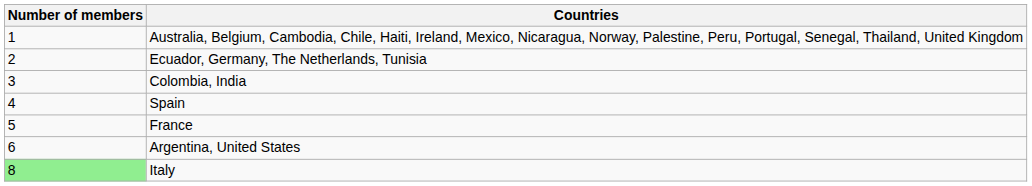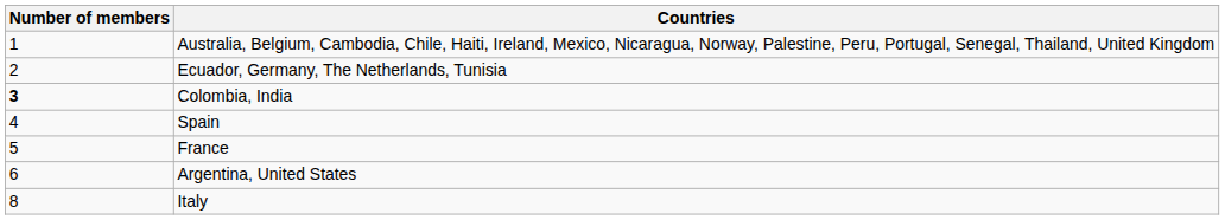Colombia, India | Number of members: normal -> bold
Italy | Number of members: lightgreen background -> no background
